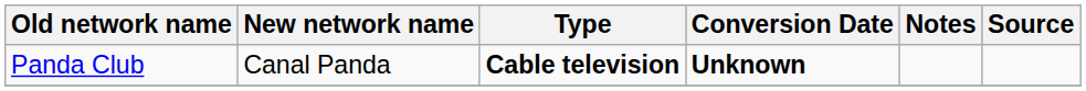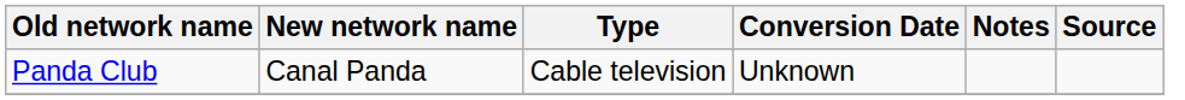Panda Club | Type: bold -> normal
Panda Club | Conversion Date: bold -> normal
